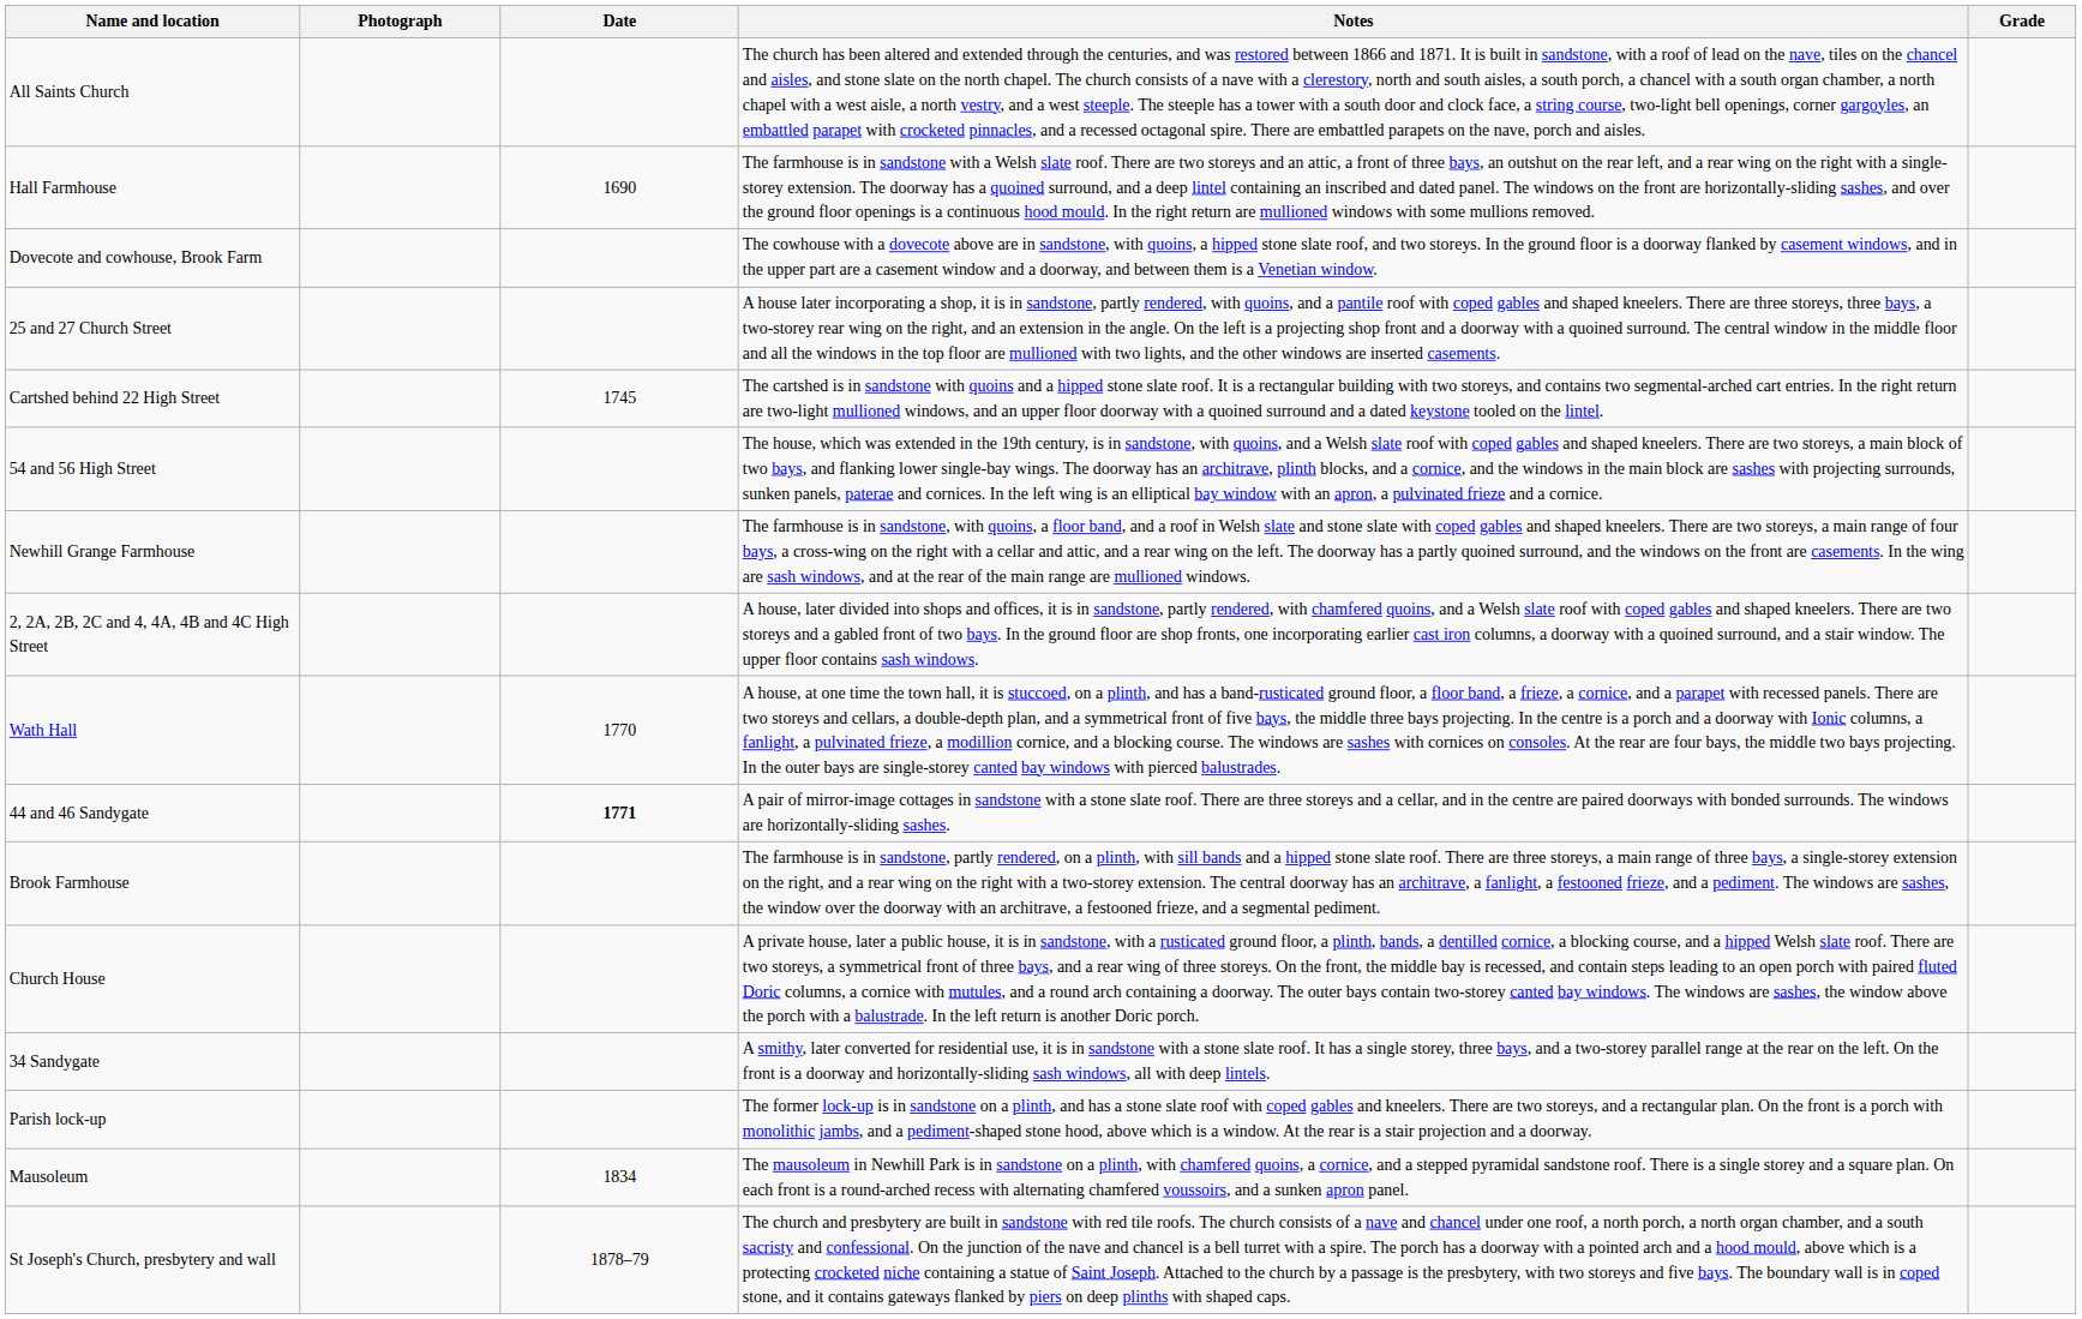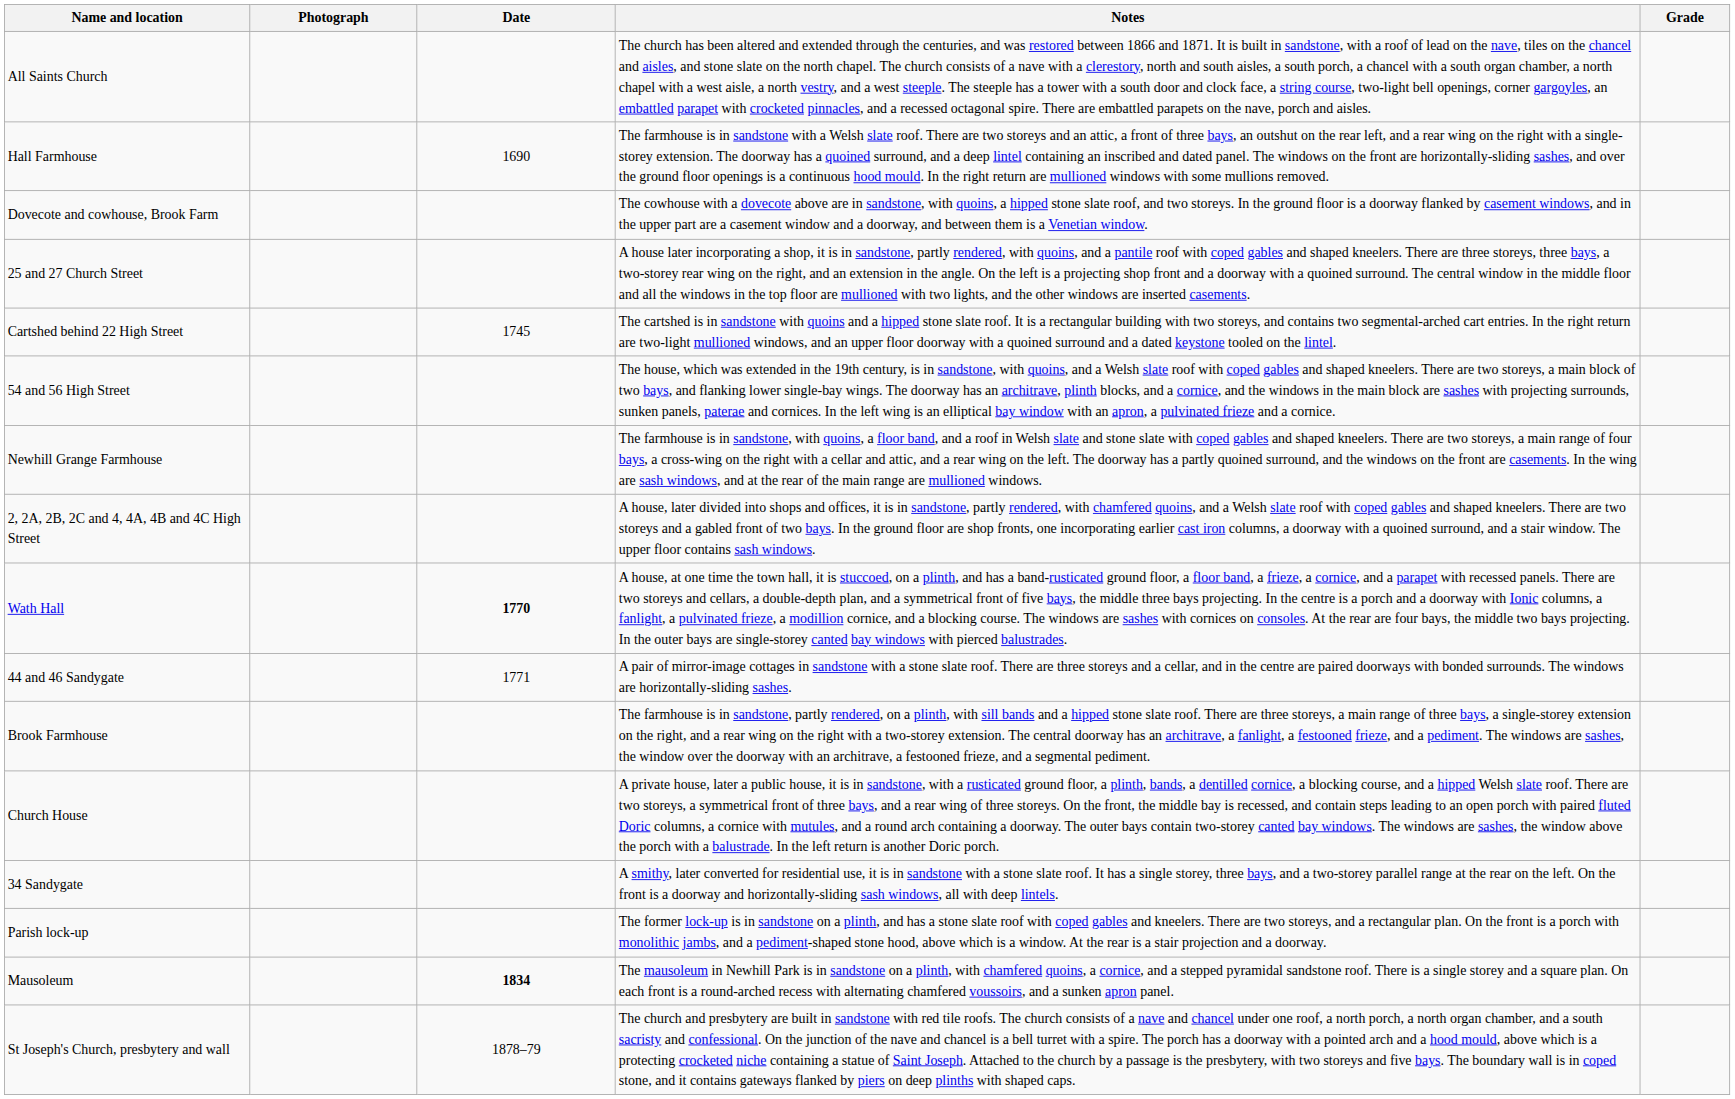Wath Hall | Date: normal -> bold
44 and 46 Sandygate | Date: bold -> normal
Mausoleum | Date: normal -> bold
